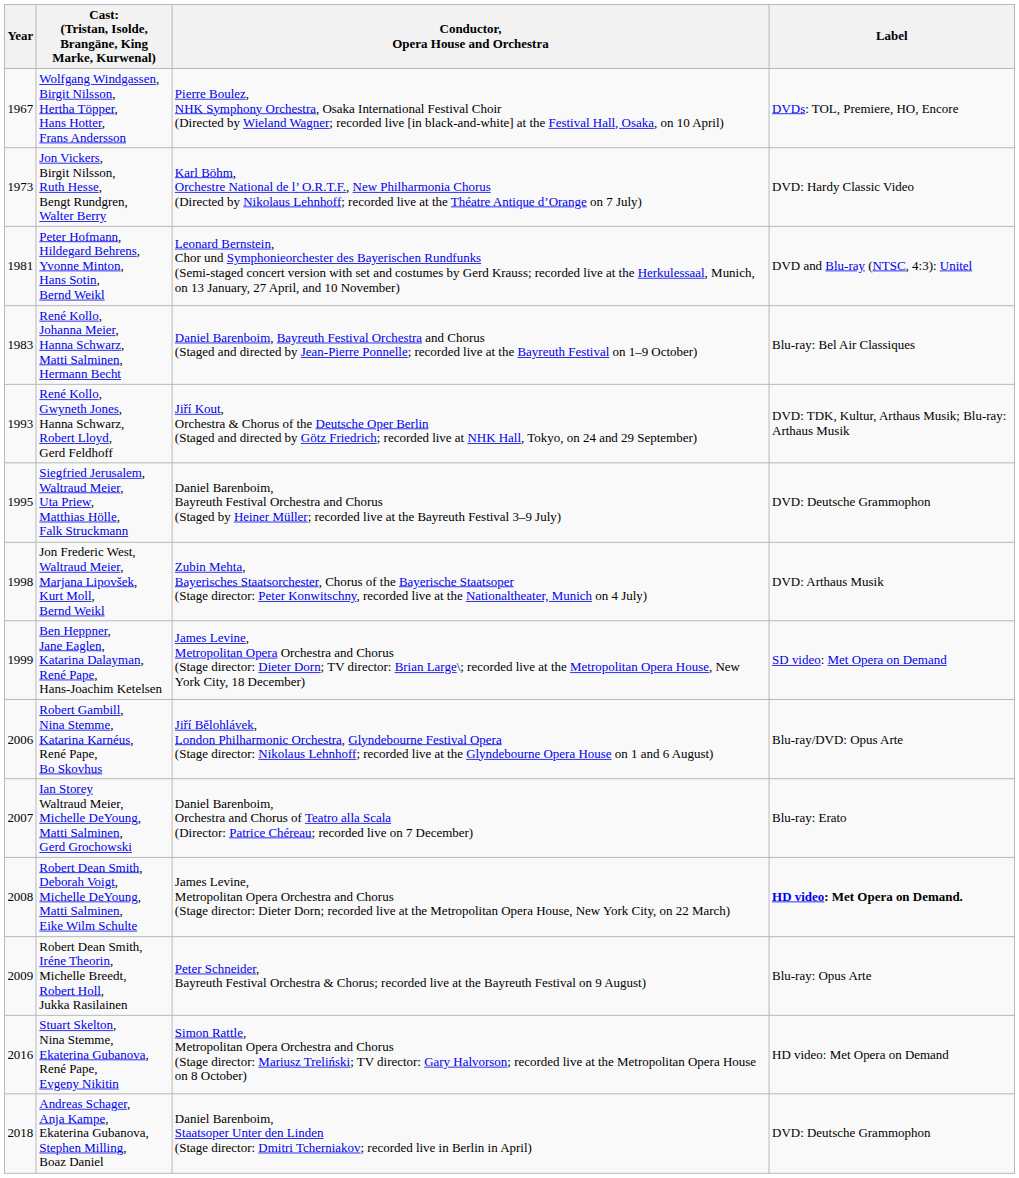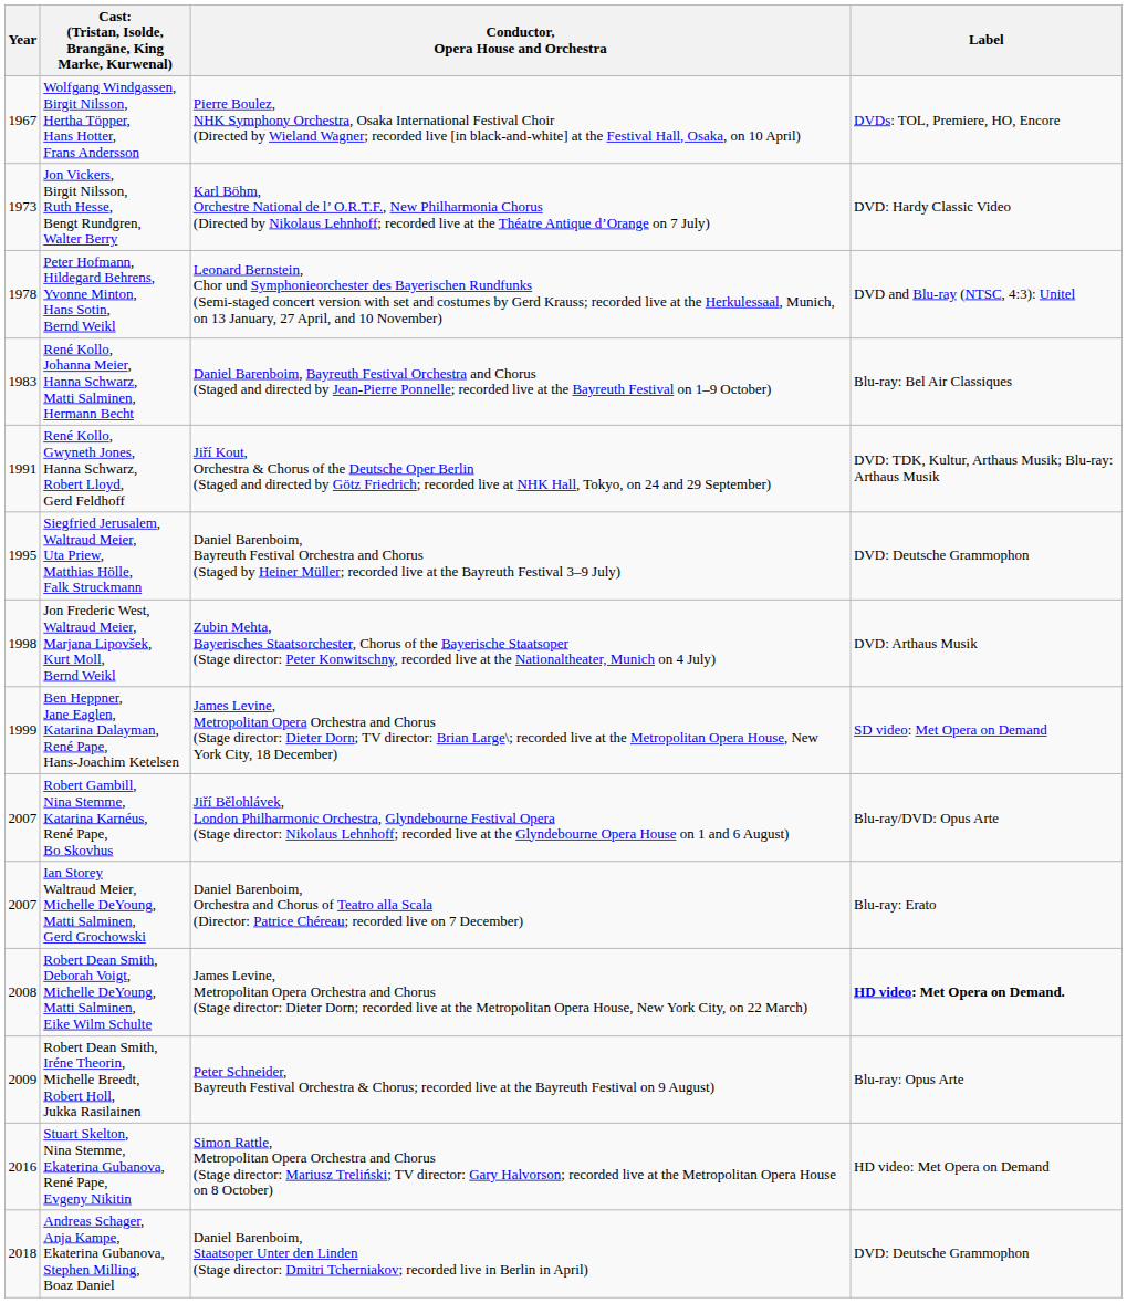row 4 | Year: 1981 -> 1978
row 6 | Year: 1993 -> 1991
row 10 | Year: 2006 -> 2007
